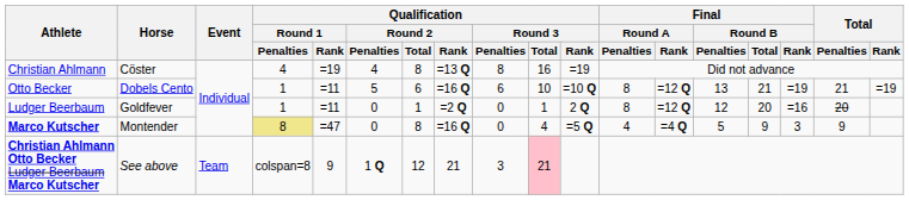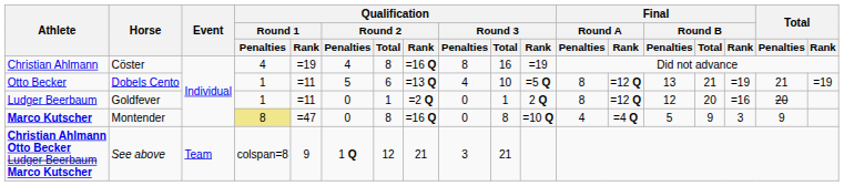Christian Ahlmann | Qualification / Round 2 / Rank: =13 Q -> =16 Q
Otto Becker | Qualification / Round 2 / Rank: =16 Q -> =13 Q
Otto Becker | Qualification / Round 3 / Penalties: 6 -> 4
Otto Becker | Qualification / Round 3 / Rank: =10 Q -> =5 Q
Marco Kutscher | Qualification / Round 3 / Total: 4 -> 8
Marco Kutscher | Qualification / Round 3 / Rank: =5 Q -> =10 Q
Christian Ahlmann Otto Becker Ludger Beerbaum Marco Kutscher | Qualification / Round 3 / Total: pink background -> no background
